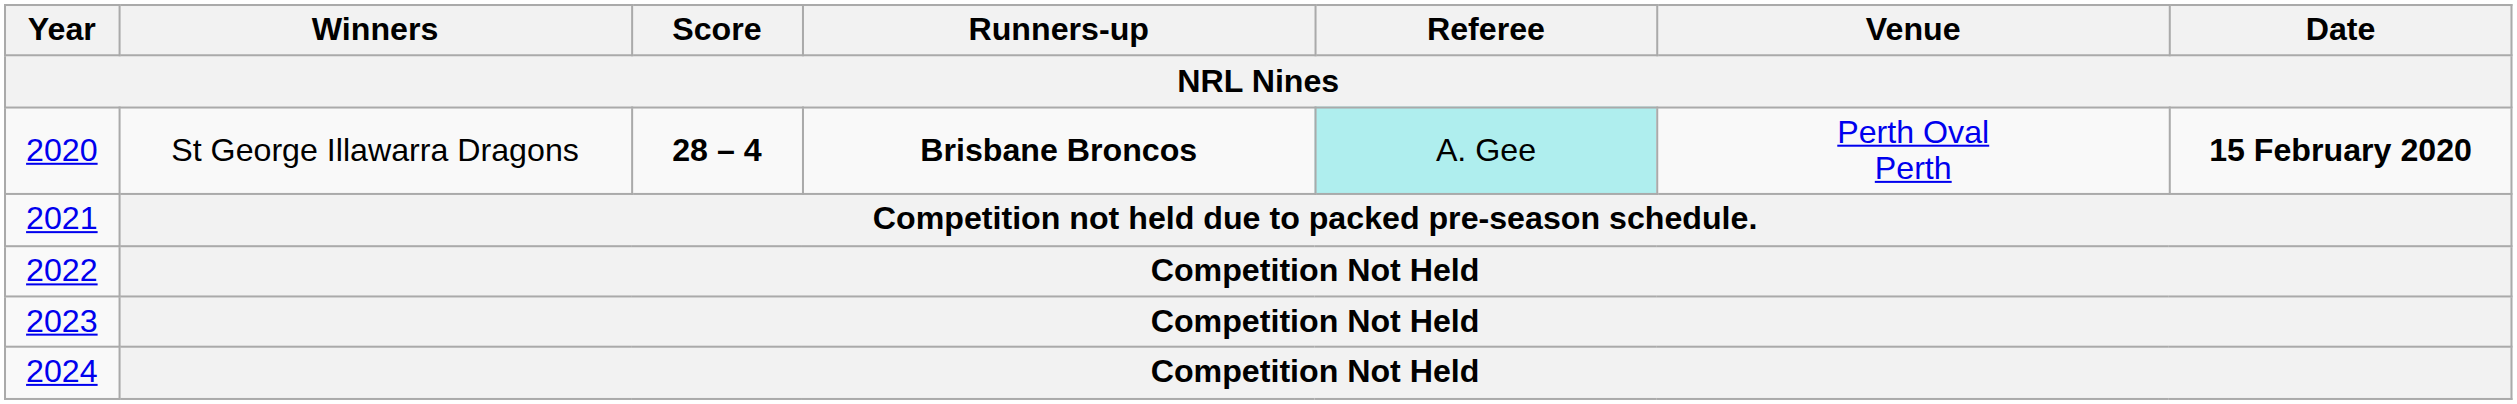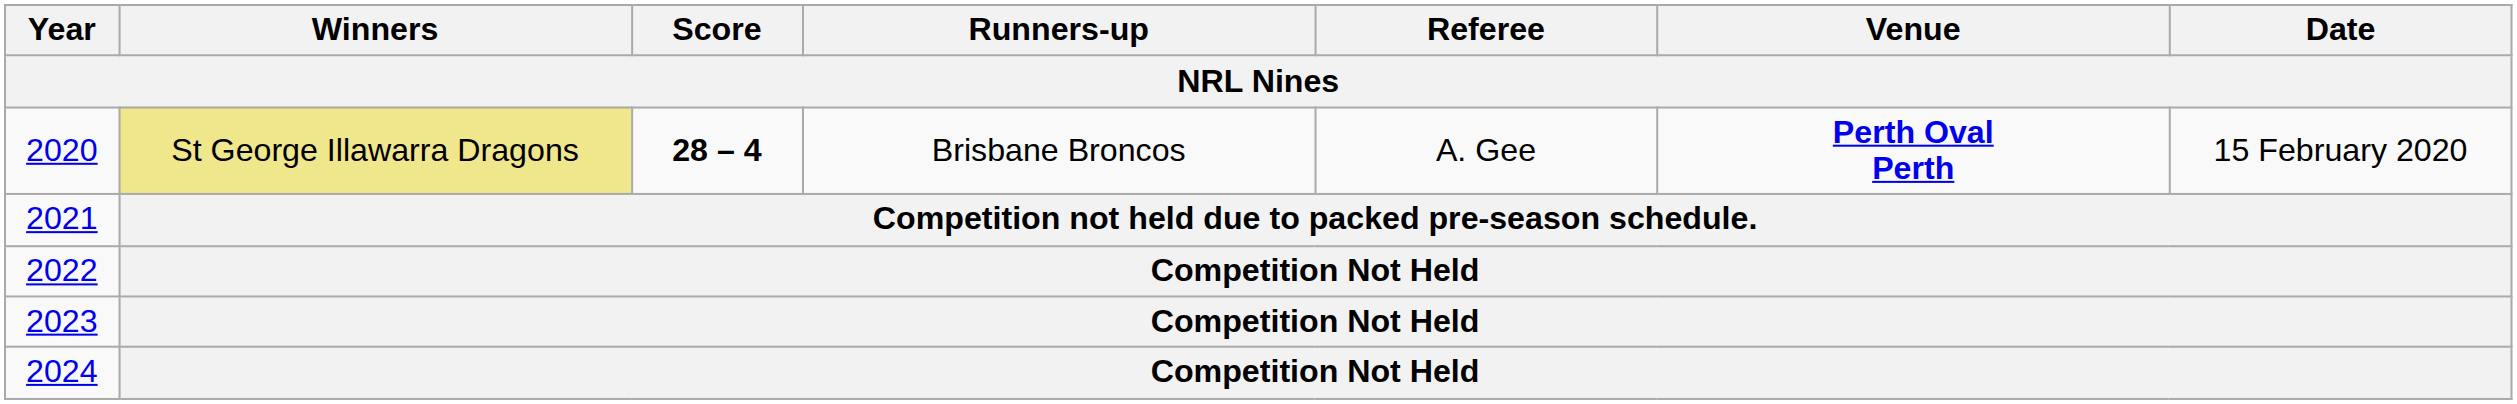2020 | Winners: no background -> khaki background
2020 | Runners-up: bold -> normal
2020 | Referee: paleturquoise background -> no background
2020 | Venue: normal -> bold
2020 | Date: bold -> normal
